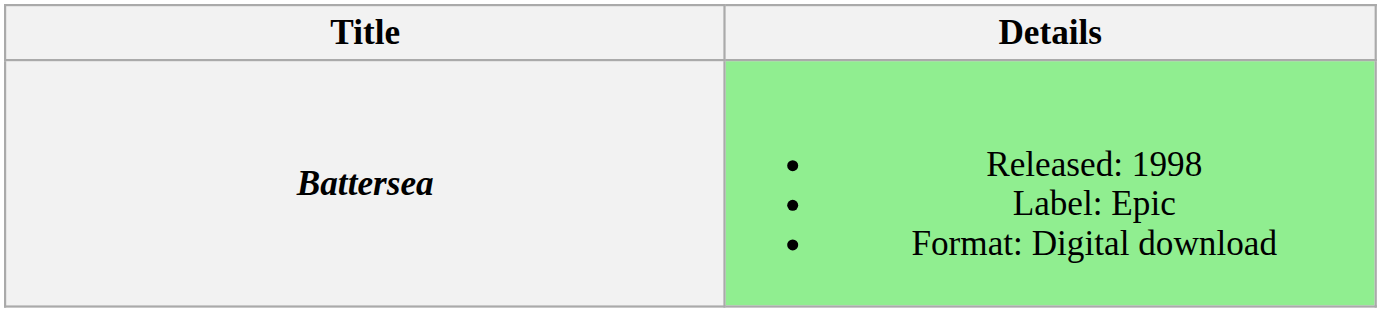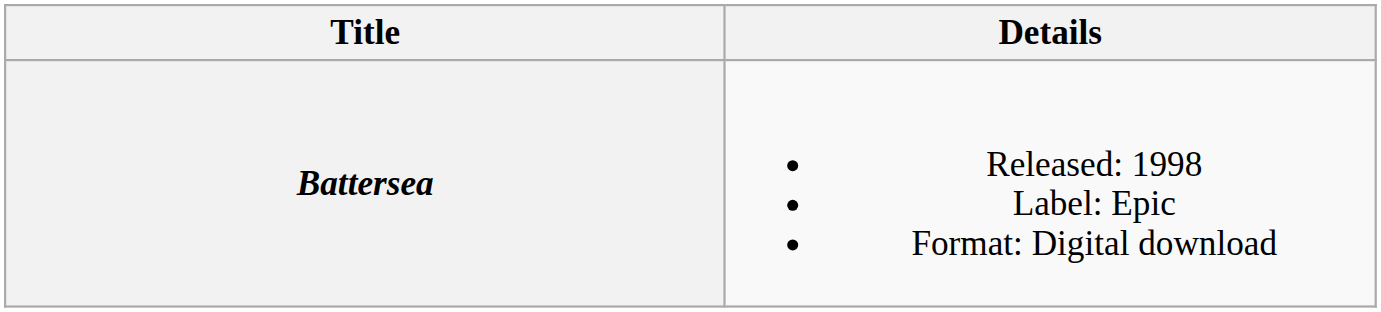Battersea | Details: lightgreen background -> no background
